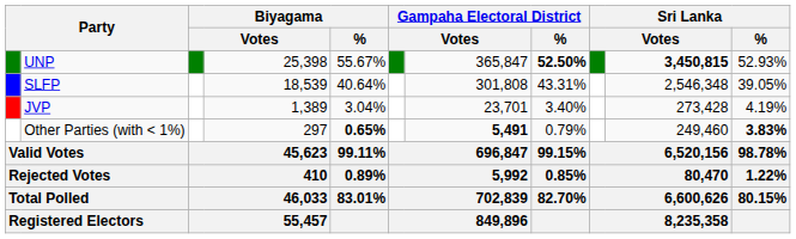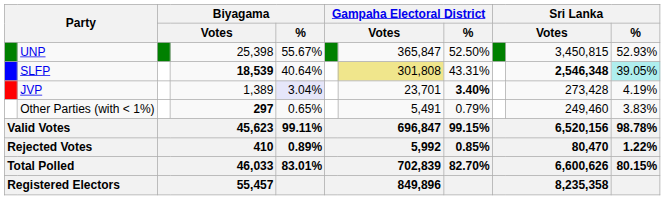UNP | Gampaha Electoral District / %: bold -> normal
UNP | column 10: bold -> normal
SLFP | column 4: normal -> bold
SLFP | column 7: no background -> khaki background
SLFP | column 10: normal -> bold
SLFP | Sri Lanka / %: no background -> paleturquoise background
JVP | Biyagama / %: no background -> lavender background
JVP | Gampaha Electoral District / %: normal -> bold
Other Parties (with < 1%) | column 4: normal -> bold
Other Parties (with < 1%) | Biyagama / %: bold -> normal
Other Parties (with < 1%) | column 7: bold -> normal
Other Parties (with < 1%) | Sri Lanka / %: bold -> normal
